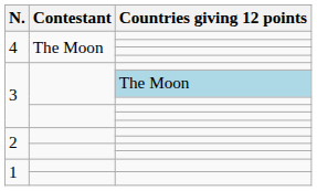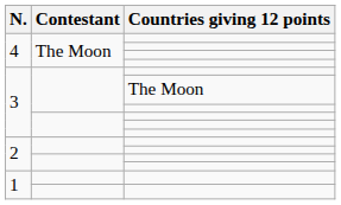3 / The Moon | Countries giving 12 points: lightblue background -> no background
